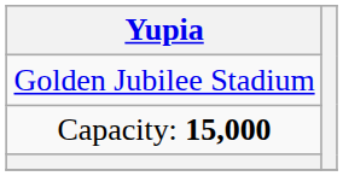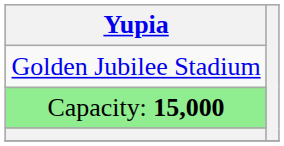Capacity: 15,000 | Yupia: no background -> lightgreen background
